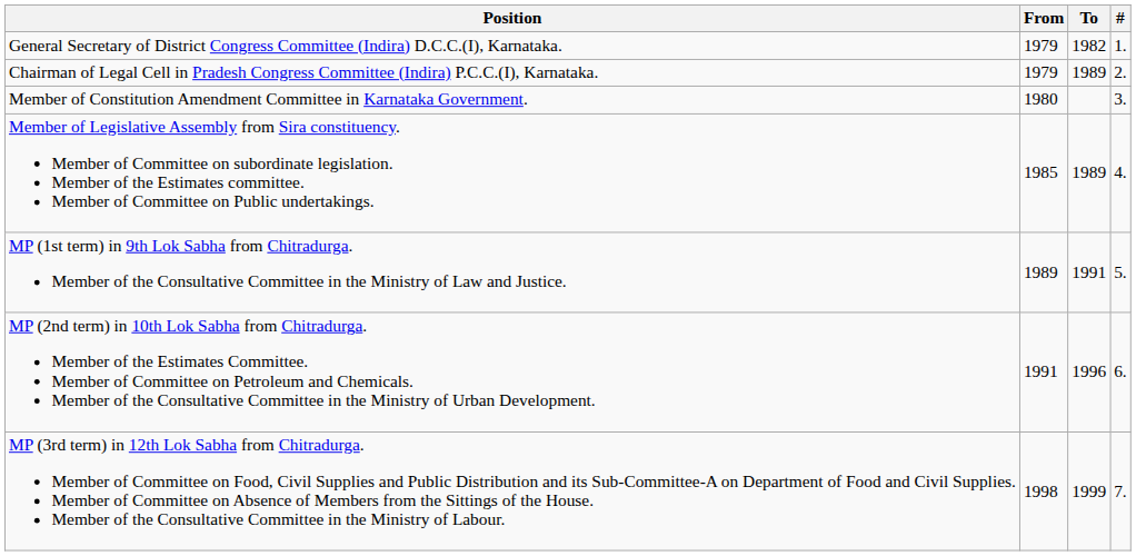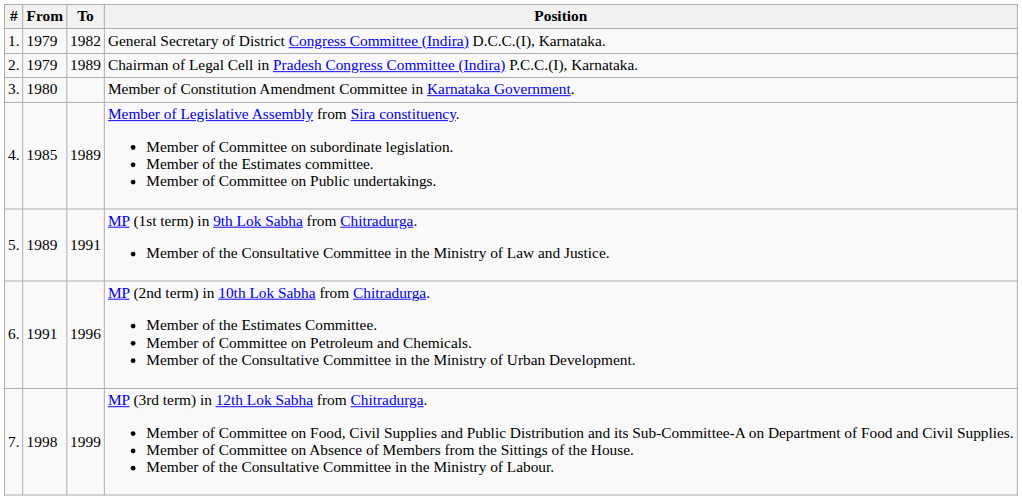columns swapped: # <-> Position
